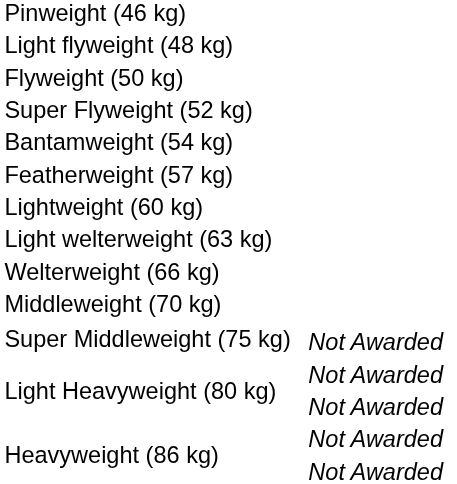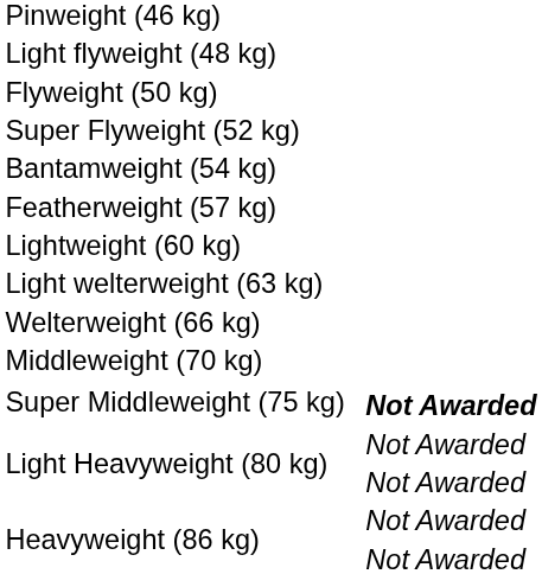Super Middleweight (75 kg) / Not Awarded | column 2: normal -> bold
